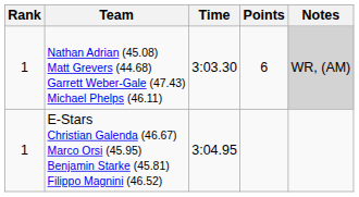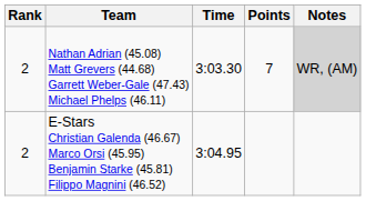row 2 | Rank: 1 -> 2
row 2 | Points: 6 -> 7
row 3 | Rank: 1 -> 2
